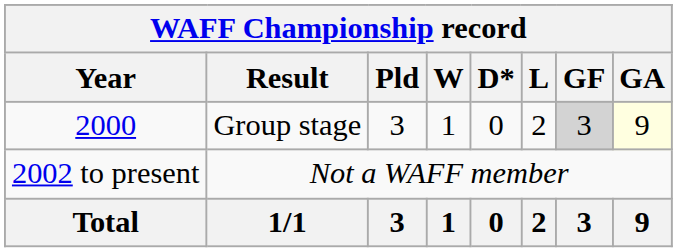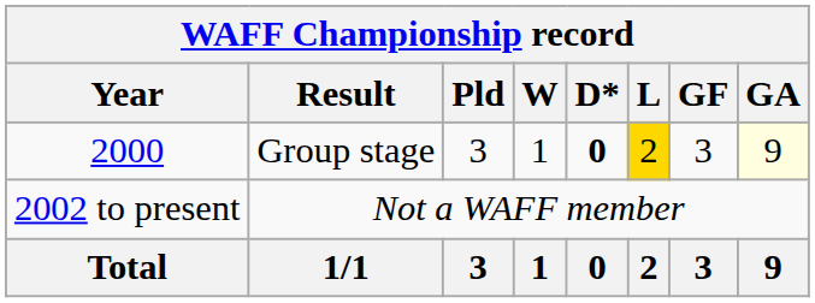2000 | D*: normal -> bold
2000 | L: no background -> gold background
2000 | GF: lightgrey background -> no background
